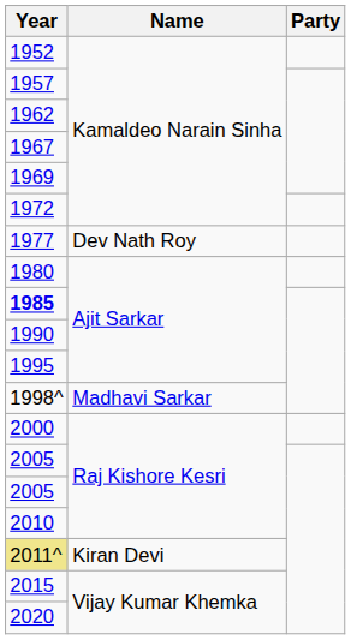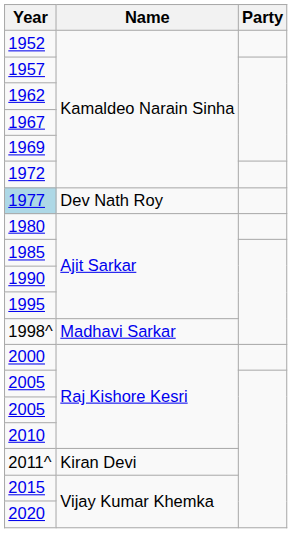1977 | Year: no background -> lightblue background
1985 | Year: bold -> normal
2011^ | Year: khaki background -> no background
